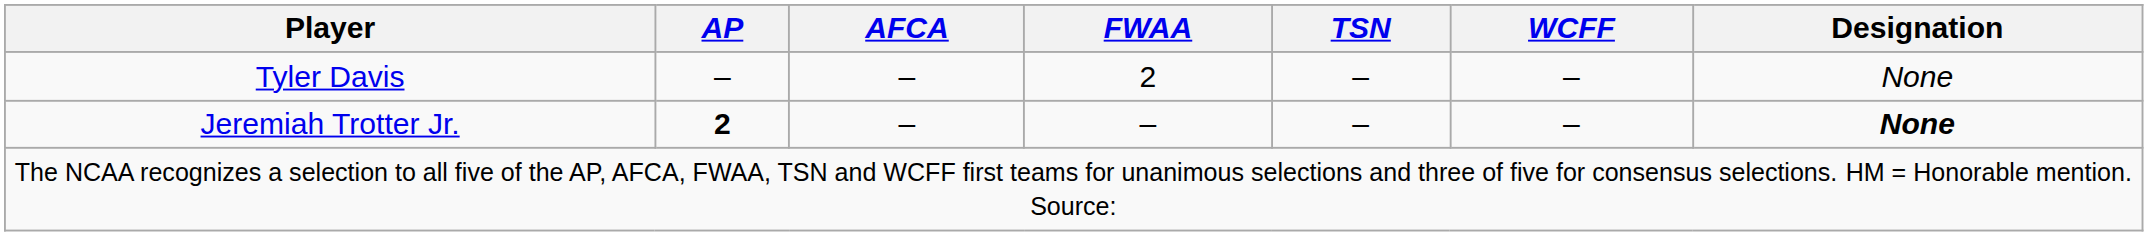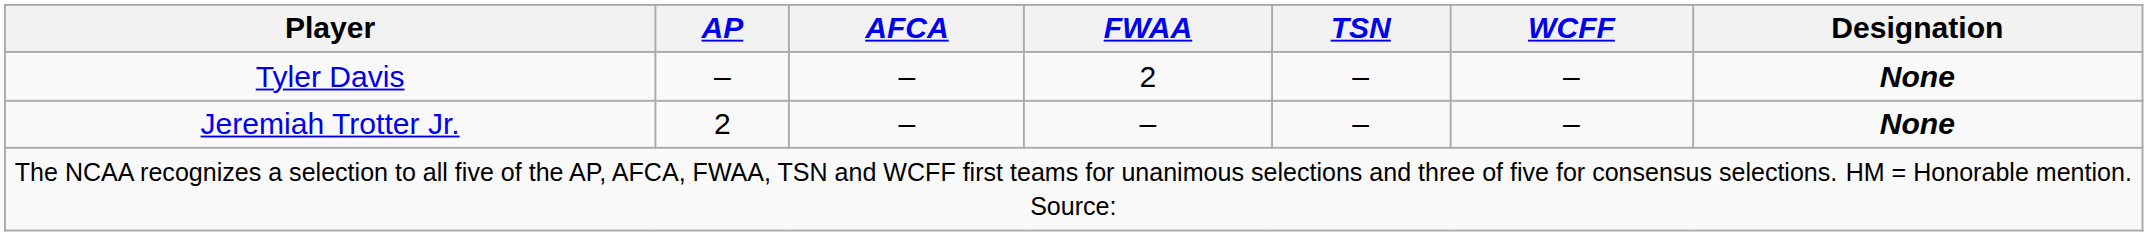Tyler Davis | Designation: normal -> bold
Jeremiah Trotter Jr. | AP: bold -> normal
